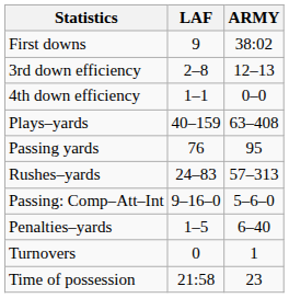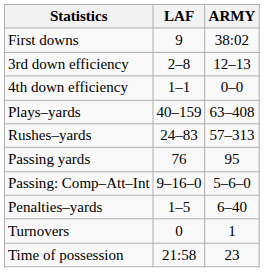rows swapped: Rushes–yards <-> Passing yards
